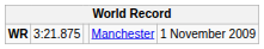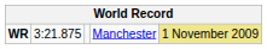WR | column 5: no background -> khaki background
